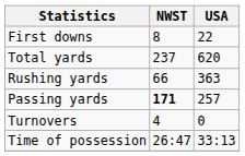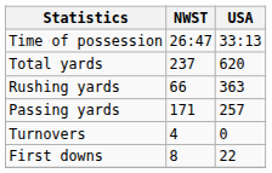rows swapped: First downs <-> Time of possession
Passing yards | NWST: bold -> normal
